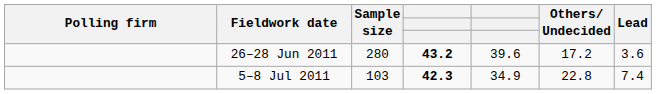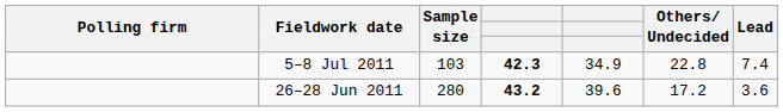rows swapped: 5–8 Jul 2011 <-> 26–28 Jun 2011
